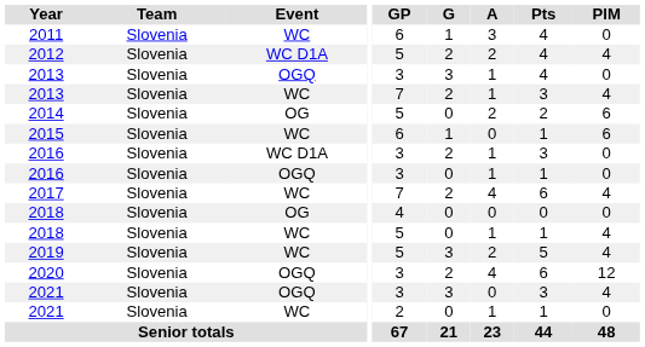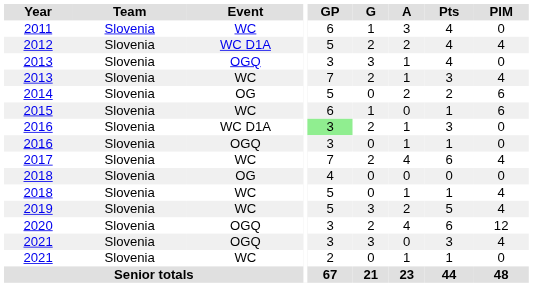2016 / WC D1A | GP: no background -> lightgreen background
